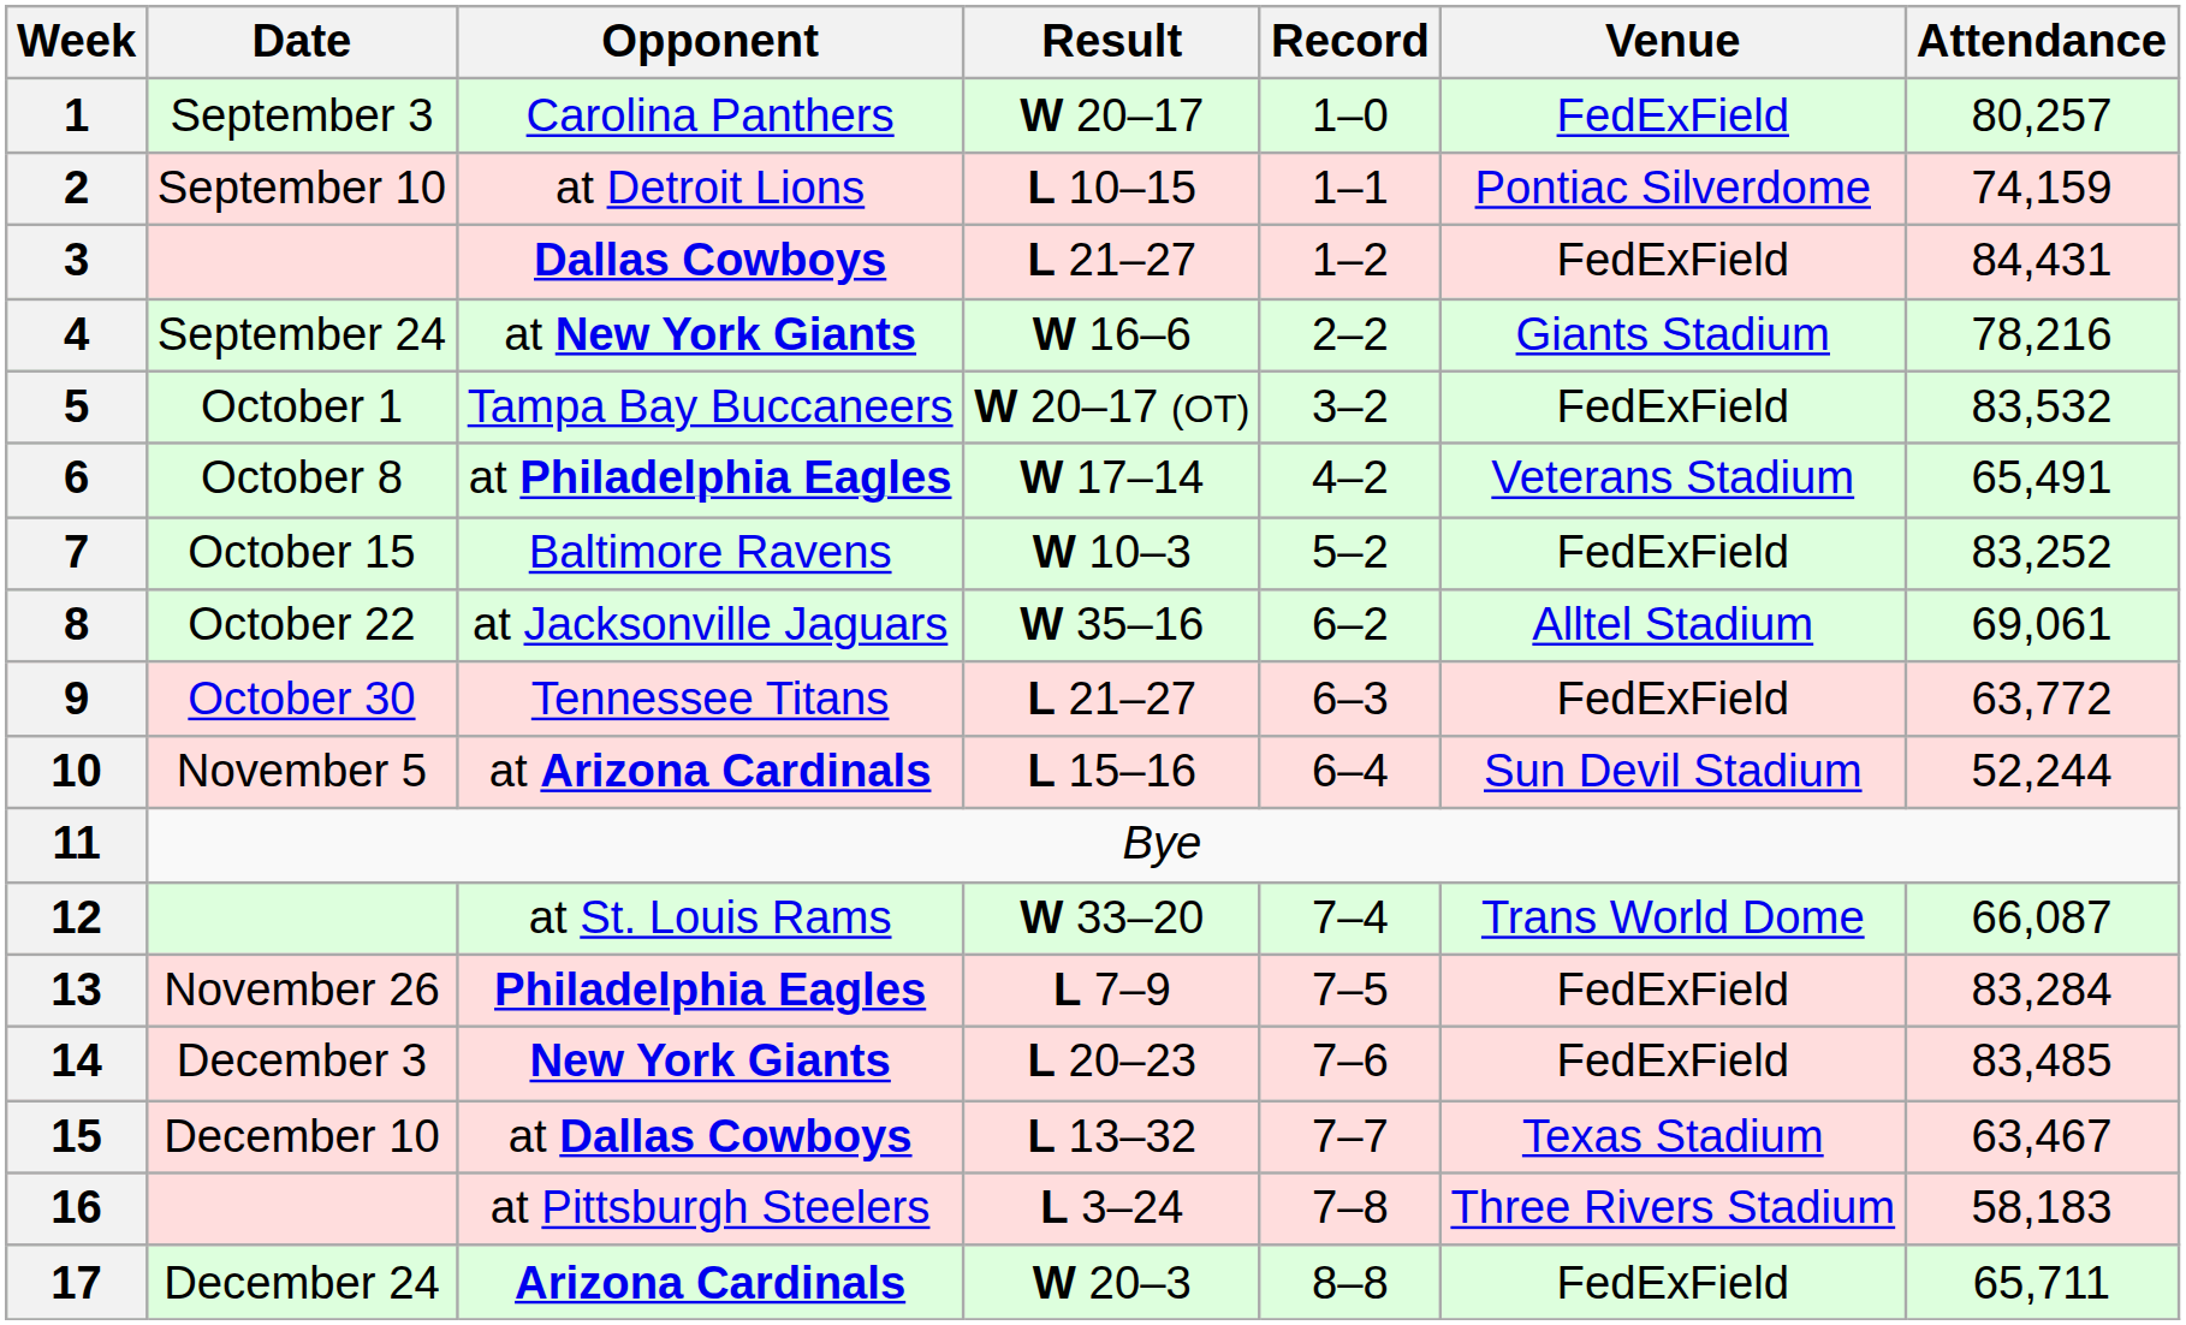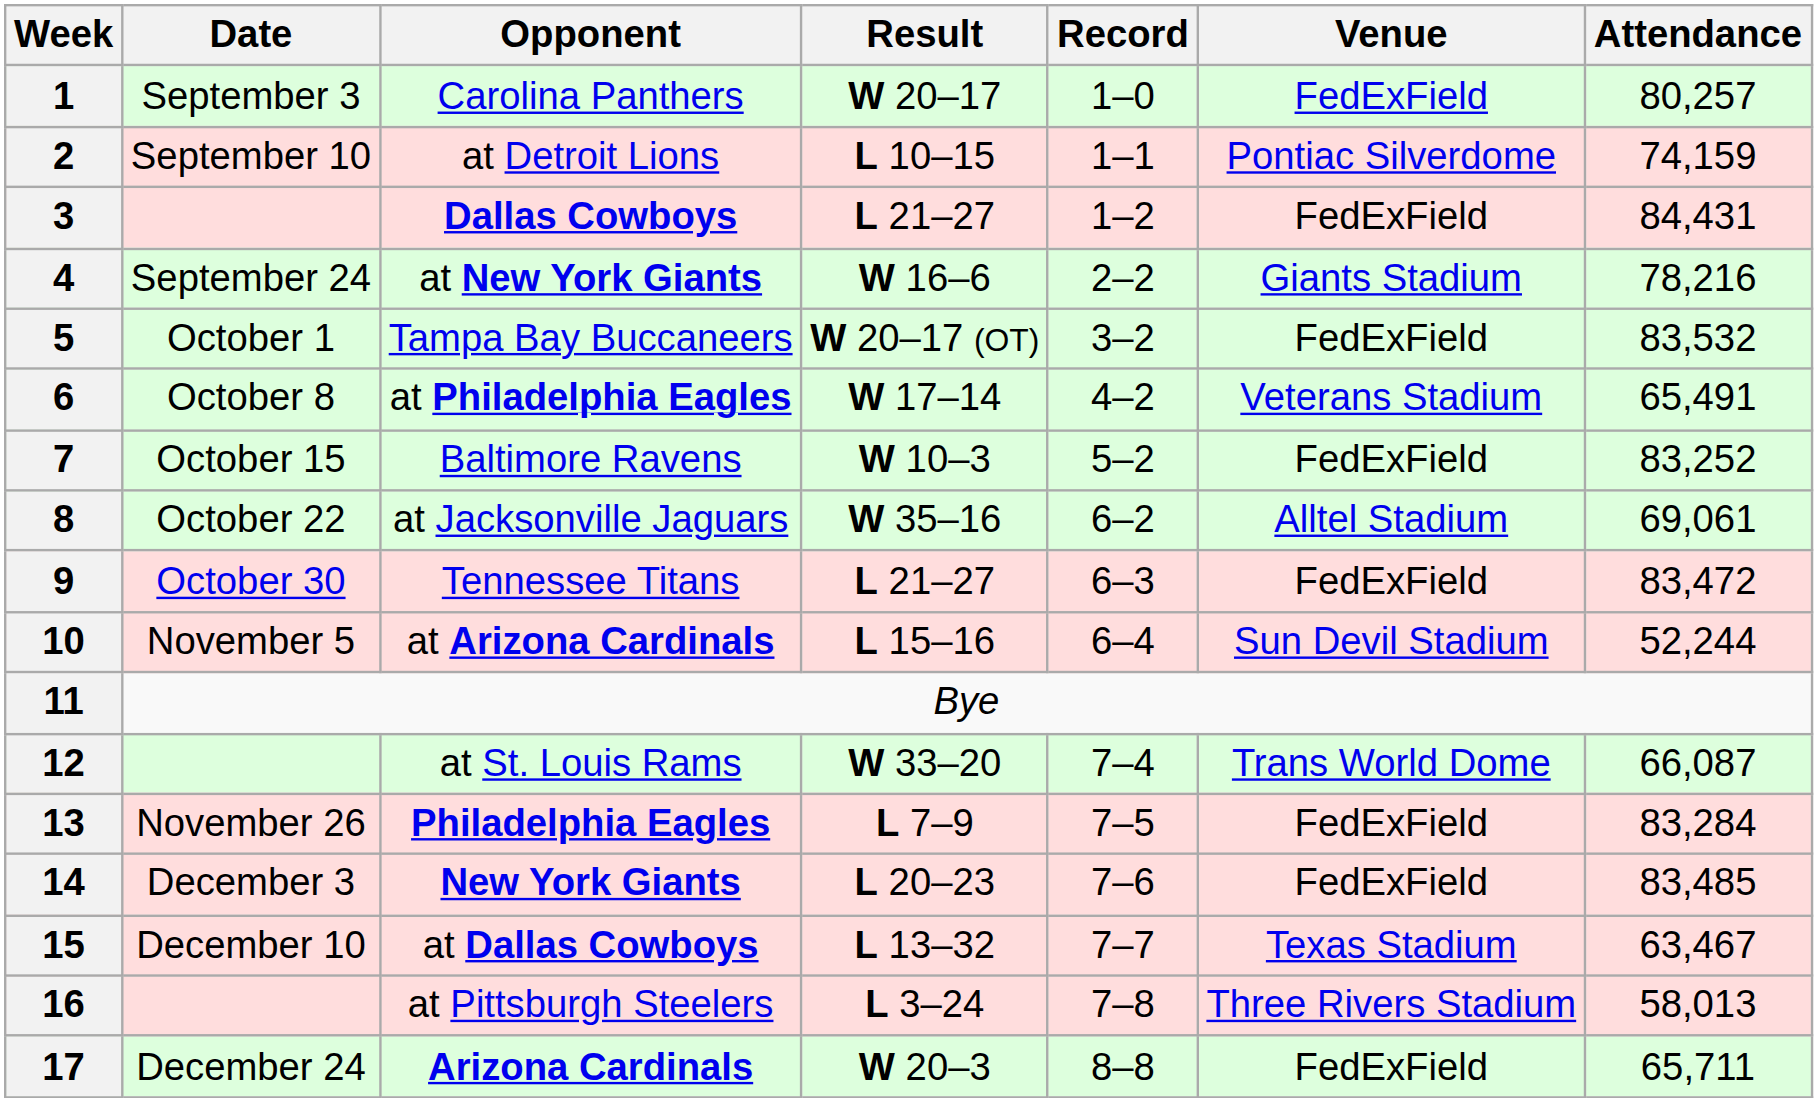9 | Attendance: 63,772 -> 83,472
16 | Attendance: 58,183 -> 58,013
